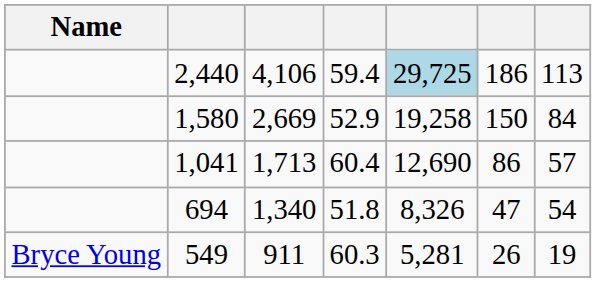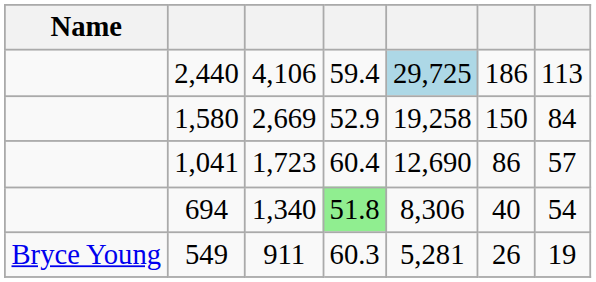1,041 | column 3: 1,713 -> 1,723
694 | column 4: no background -> lightgreen background
694 | column 5: 8,326 -> 8,306
694 | column 6: 47 -> 40
